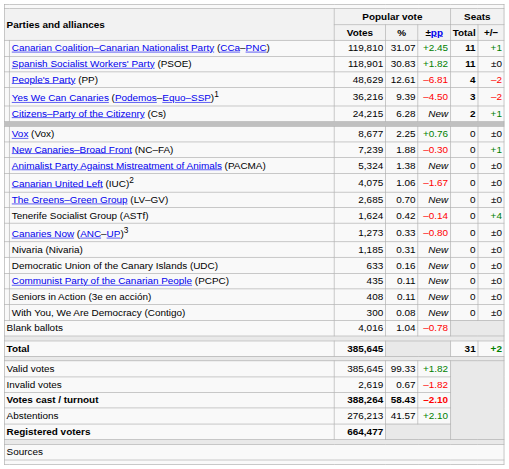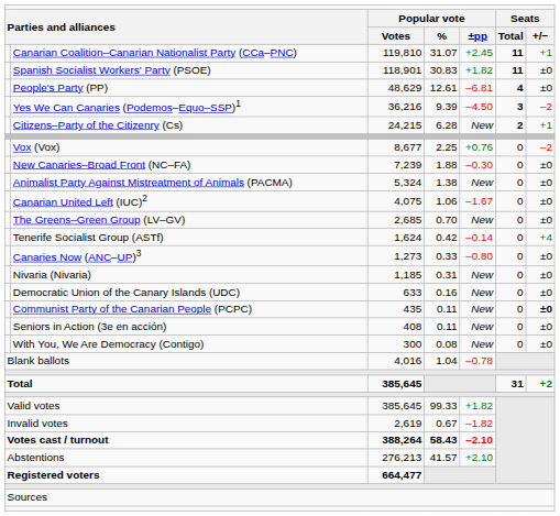People's Party (PP) | column 7: –2 -> ±0
Vox (Vox) | column 7: ±0 -> –2
New Canaries–Broad Front (NC–FA) | column 7: +1 -> ±0
Communist Party of the Canarian People (PCPC) | column 7: normal -> bold
